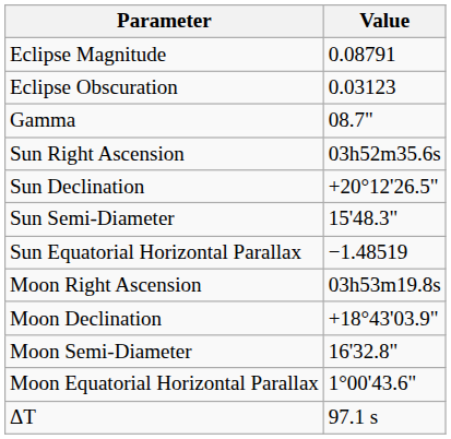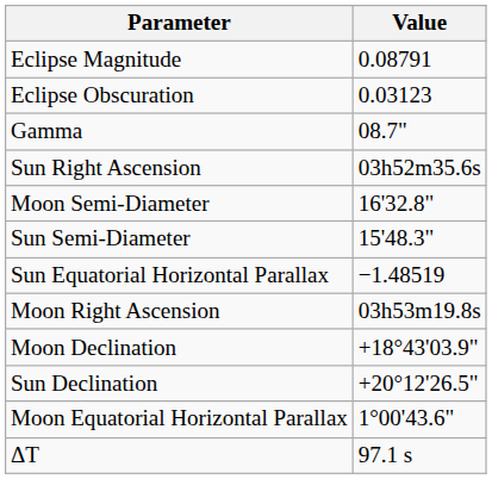rows swapped: Sun Declination <-> Moon Semi-Diameter
